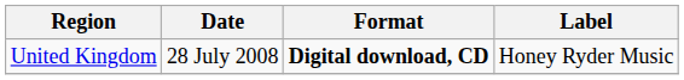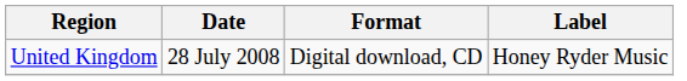United Kingdom | Format: bold -> normal
